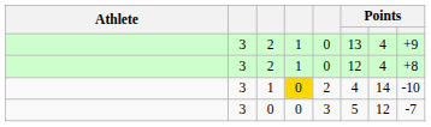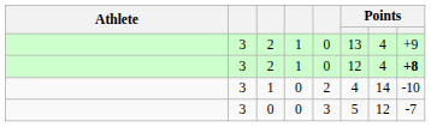row 4 | column 8: normal -> bold
row 5 | column 4: gold background -> no background
